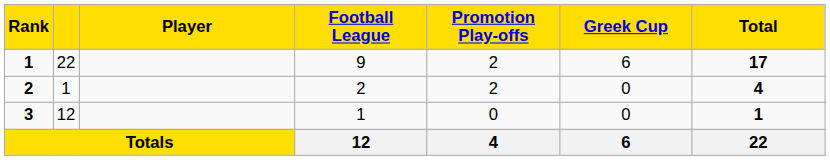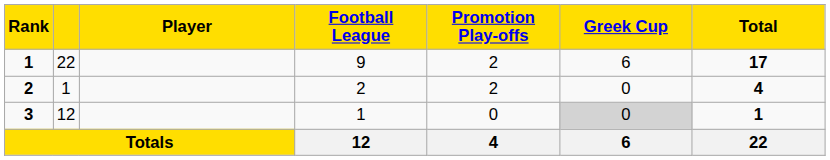3 | Greek Cup: no background -> lightgrey background
